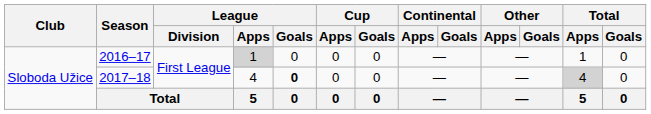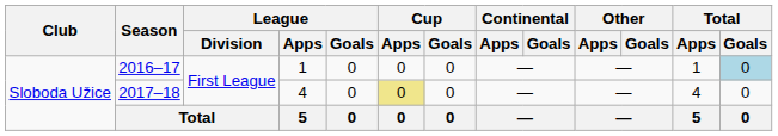2016–17 | League / Apps: lightgrey background -> no background
2016–17 | Total / Goals: no background -> lightblue background
2017–18 | League / Goals: bold -> normal
2017–18 | Cup / Apps: no background -> khaki background
2017–18 | Total / Apps: lightgrey background -> no background
